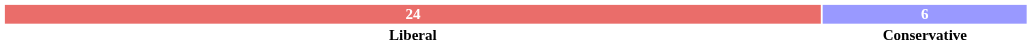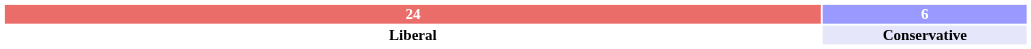Liberal | 6: no background -> lavender background
